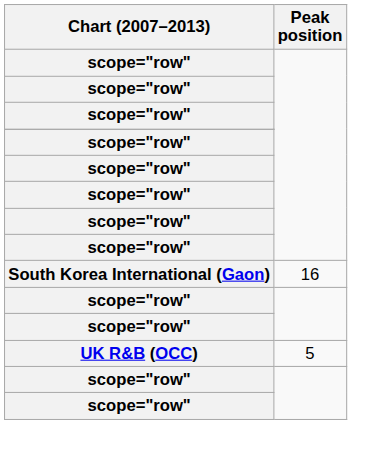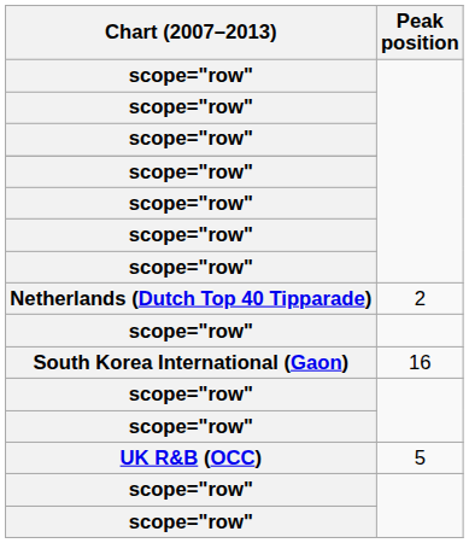+ row: Netherlands (Dutch Top 40 Tipparade) | 2
